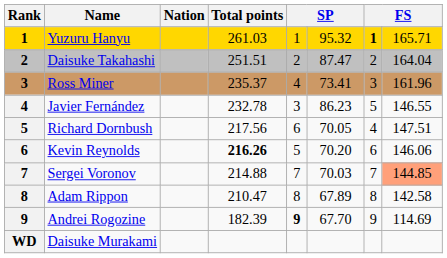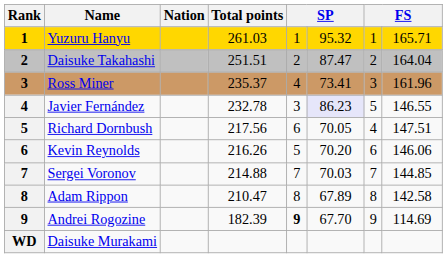Yuzuru Hanyu | column 7: bold -> normal
Javier Fernández | column 6: no background -> lavender background
Kevin Reynolds | Total points: bold -> normal
Sergei Voronov | column 8: lightsalmon background -> no background
